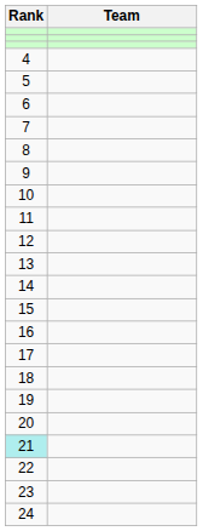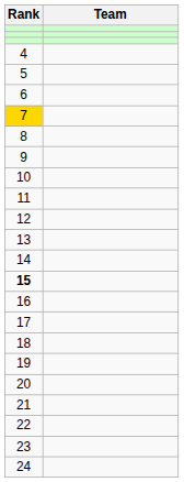row 8 | Rank: no background -> gold background
row 16 | Rank: normal -> bold
row 22 | Rank: paleturquoise background -> no background
